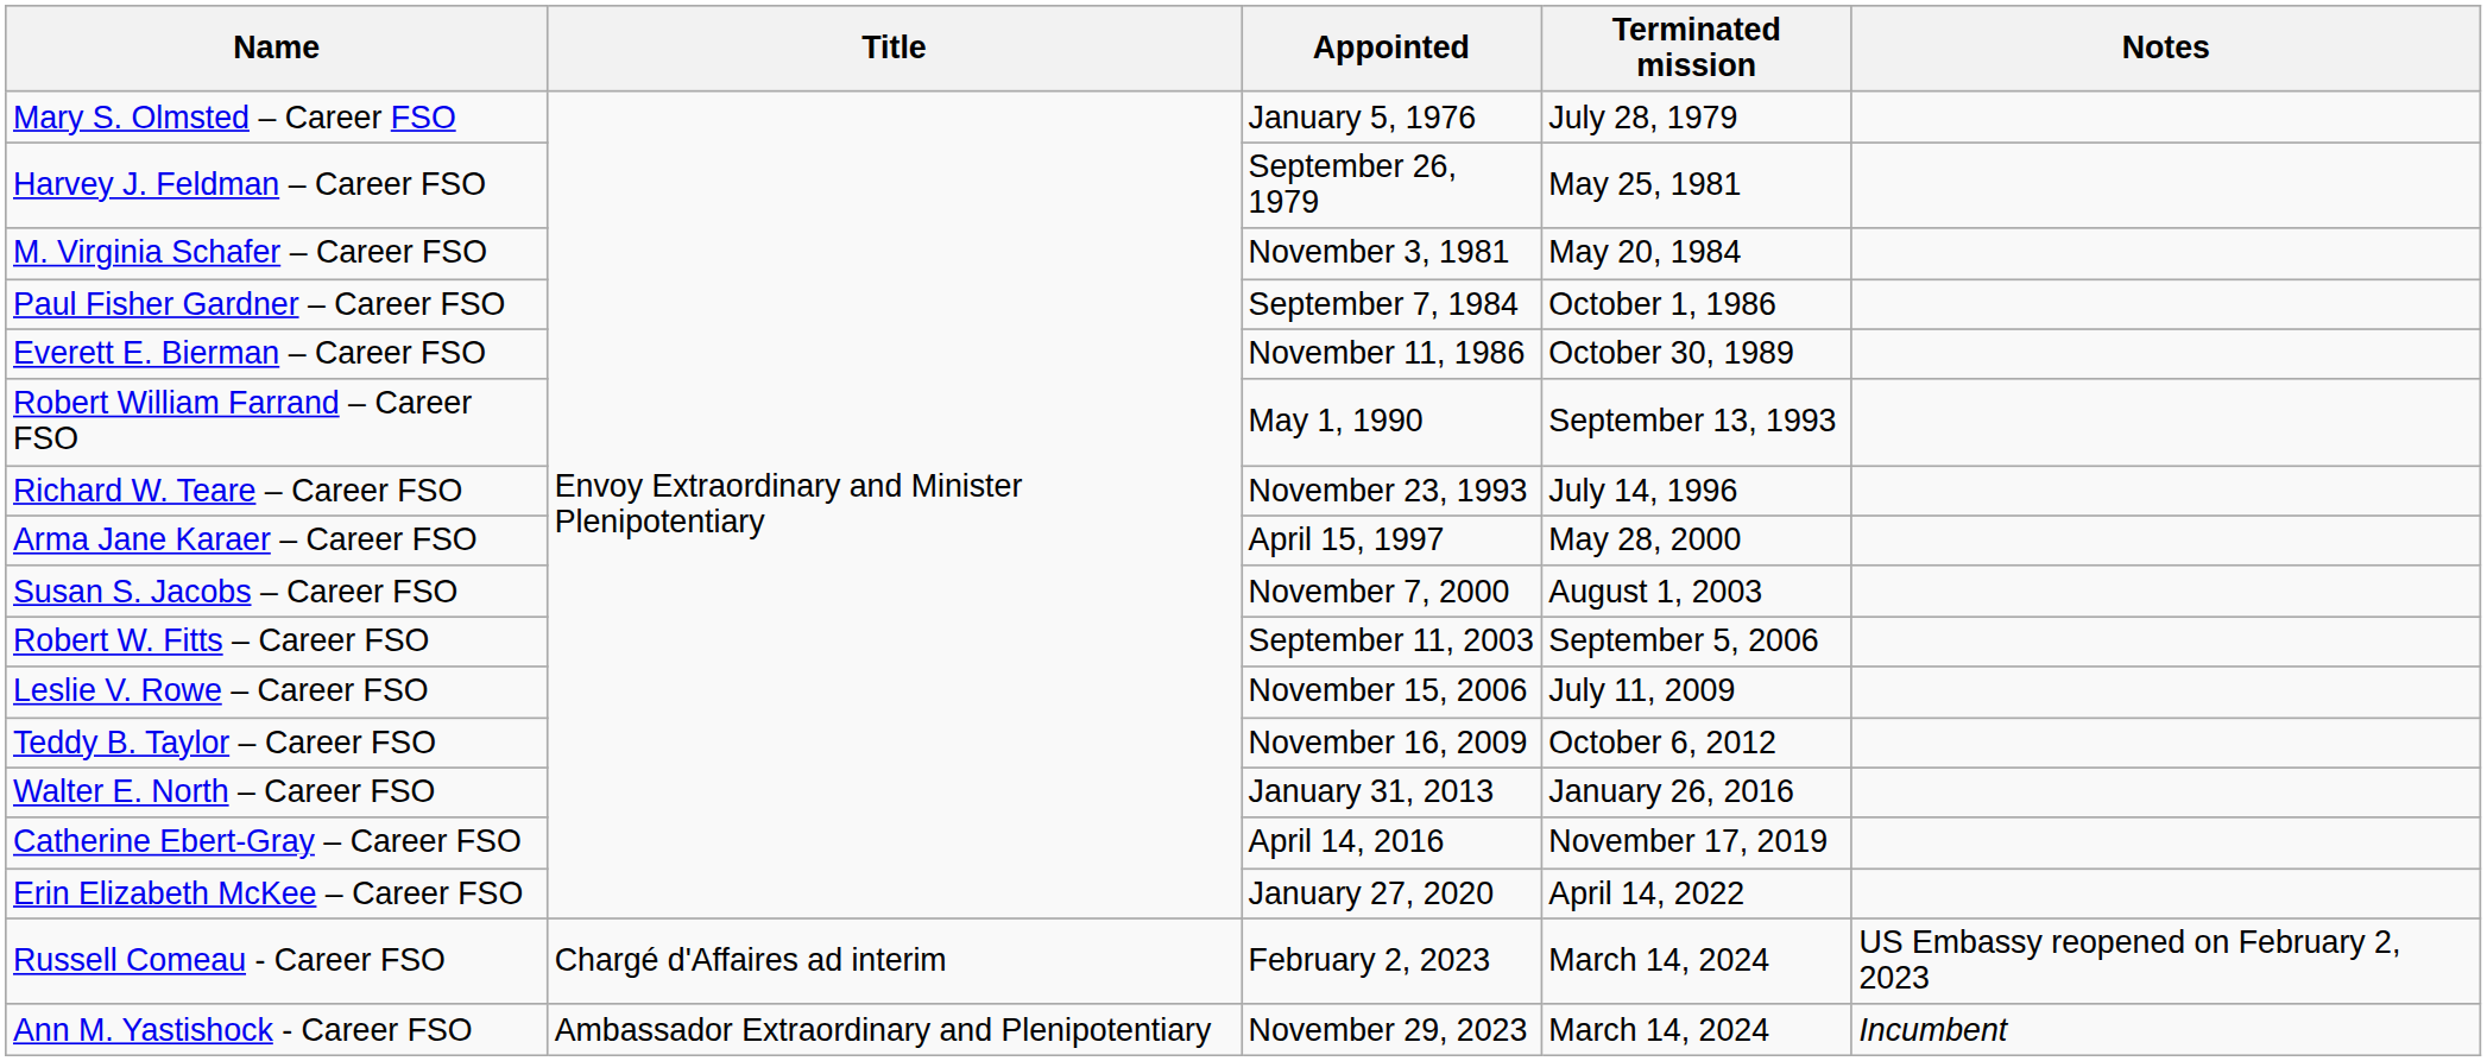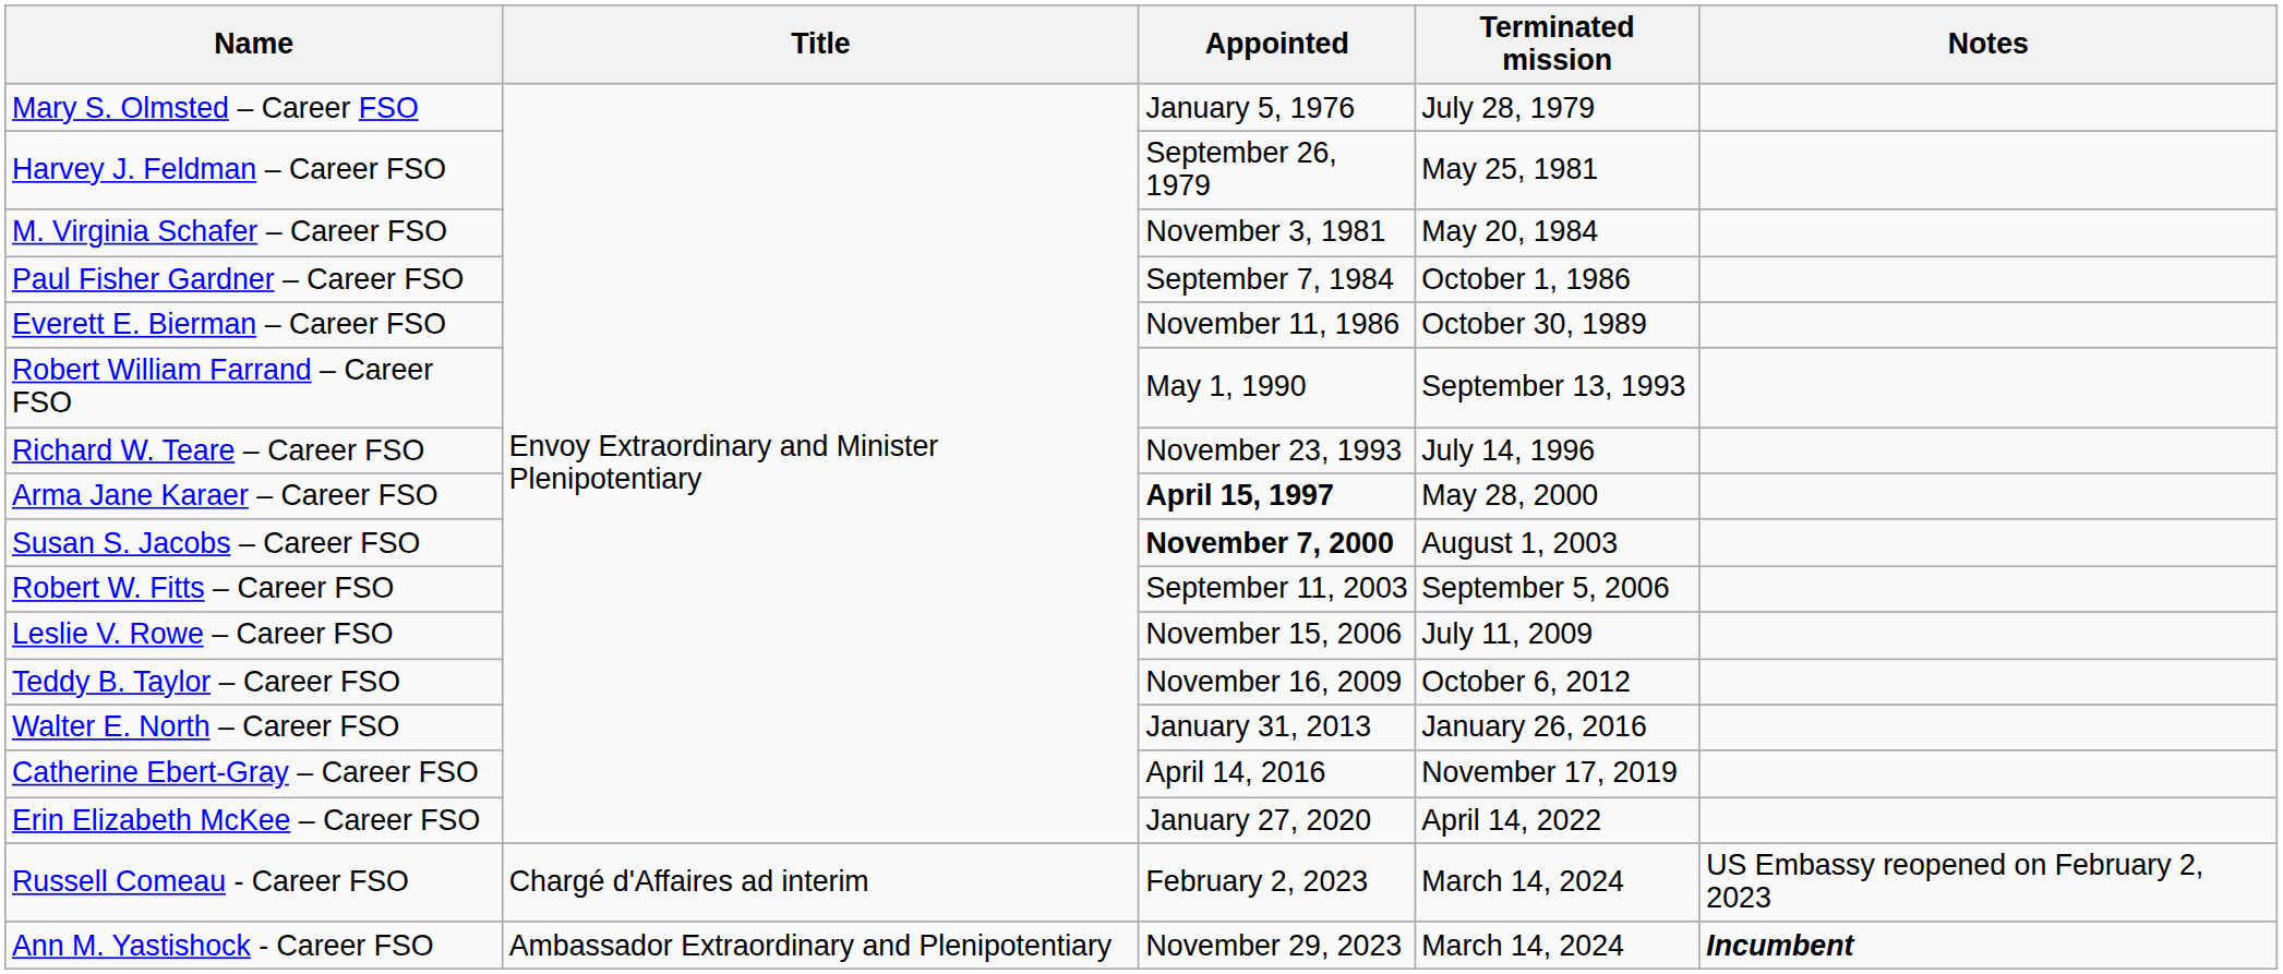row 9 | Appointed: normal -> bold
row 10 | Appointed: normal -> bold
row 18 | Notes: normal -> bold
